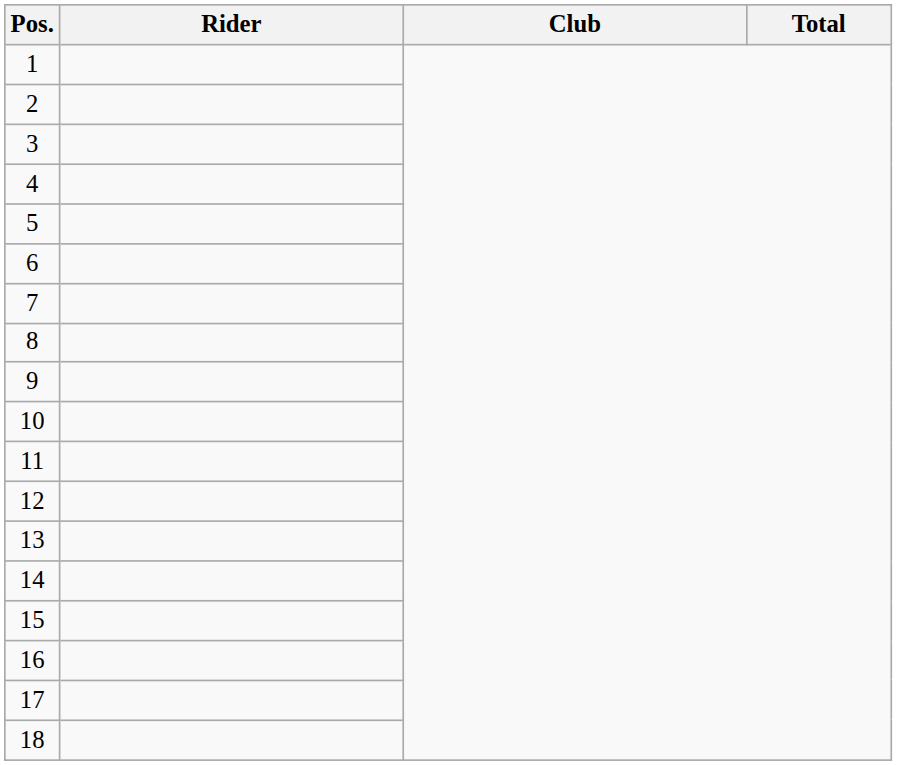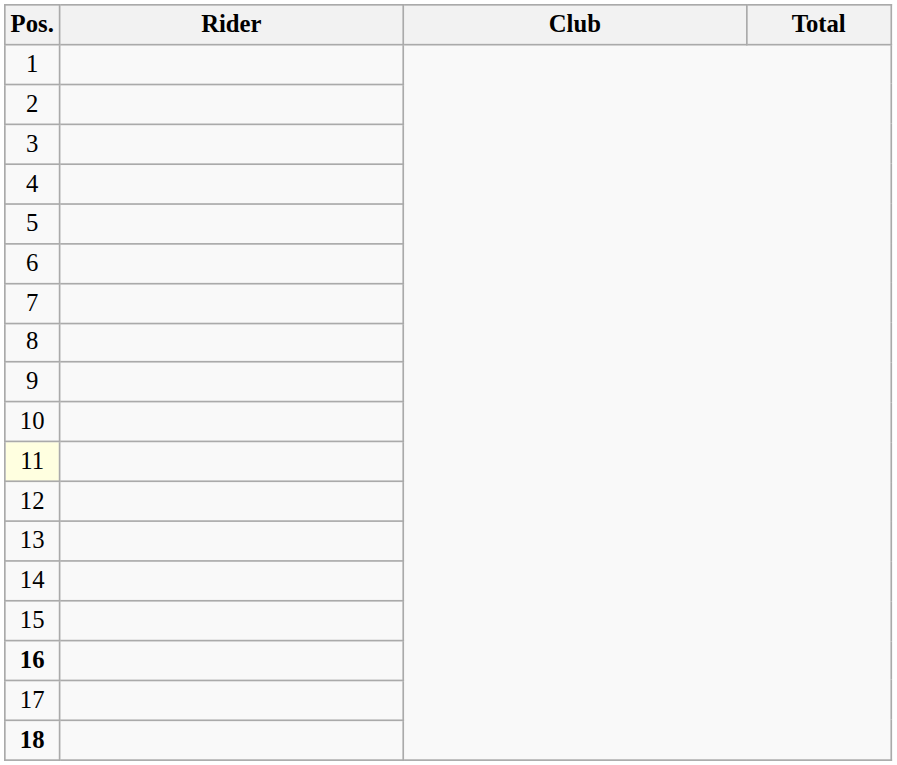11 | Pos.: no background -> lightyellow background
16 | Pos.: normal -> bold
18 | Pos.: normal -> bold
